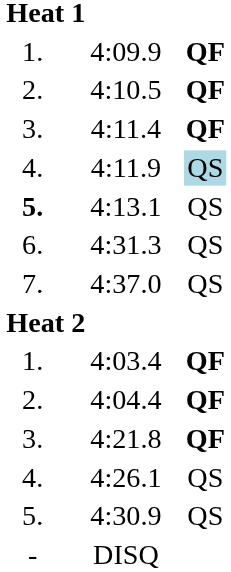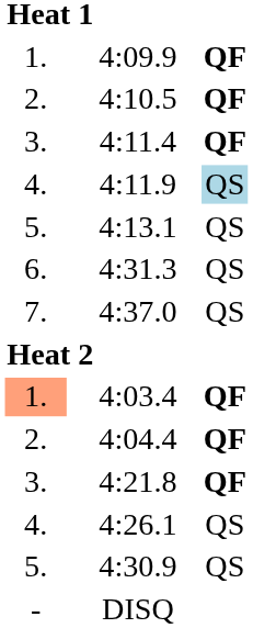4:13.1 | column 1: bold -> normal
4:03.4 | column 1: no background -> lightsalmon background
